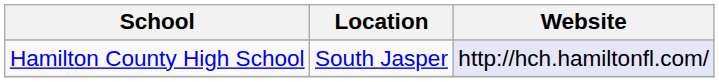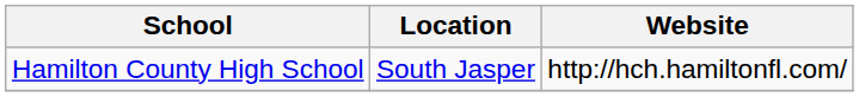Hamilton County High School | Website: lavender background -> no background
